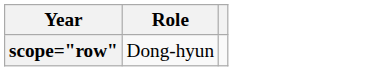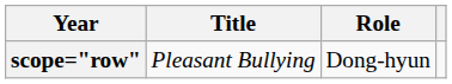+ column: Title | Pleasant Bullying
